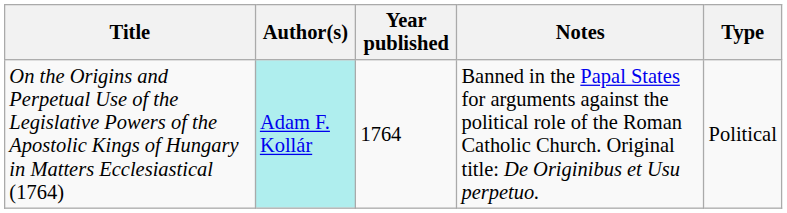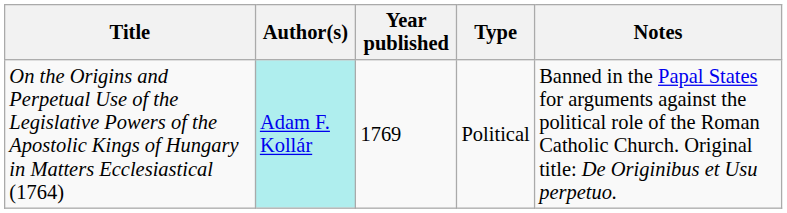columns swapped: Type <-> Notes
row 2 | Year published: 1764 -> 1769
